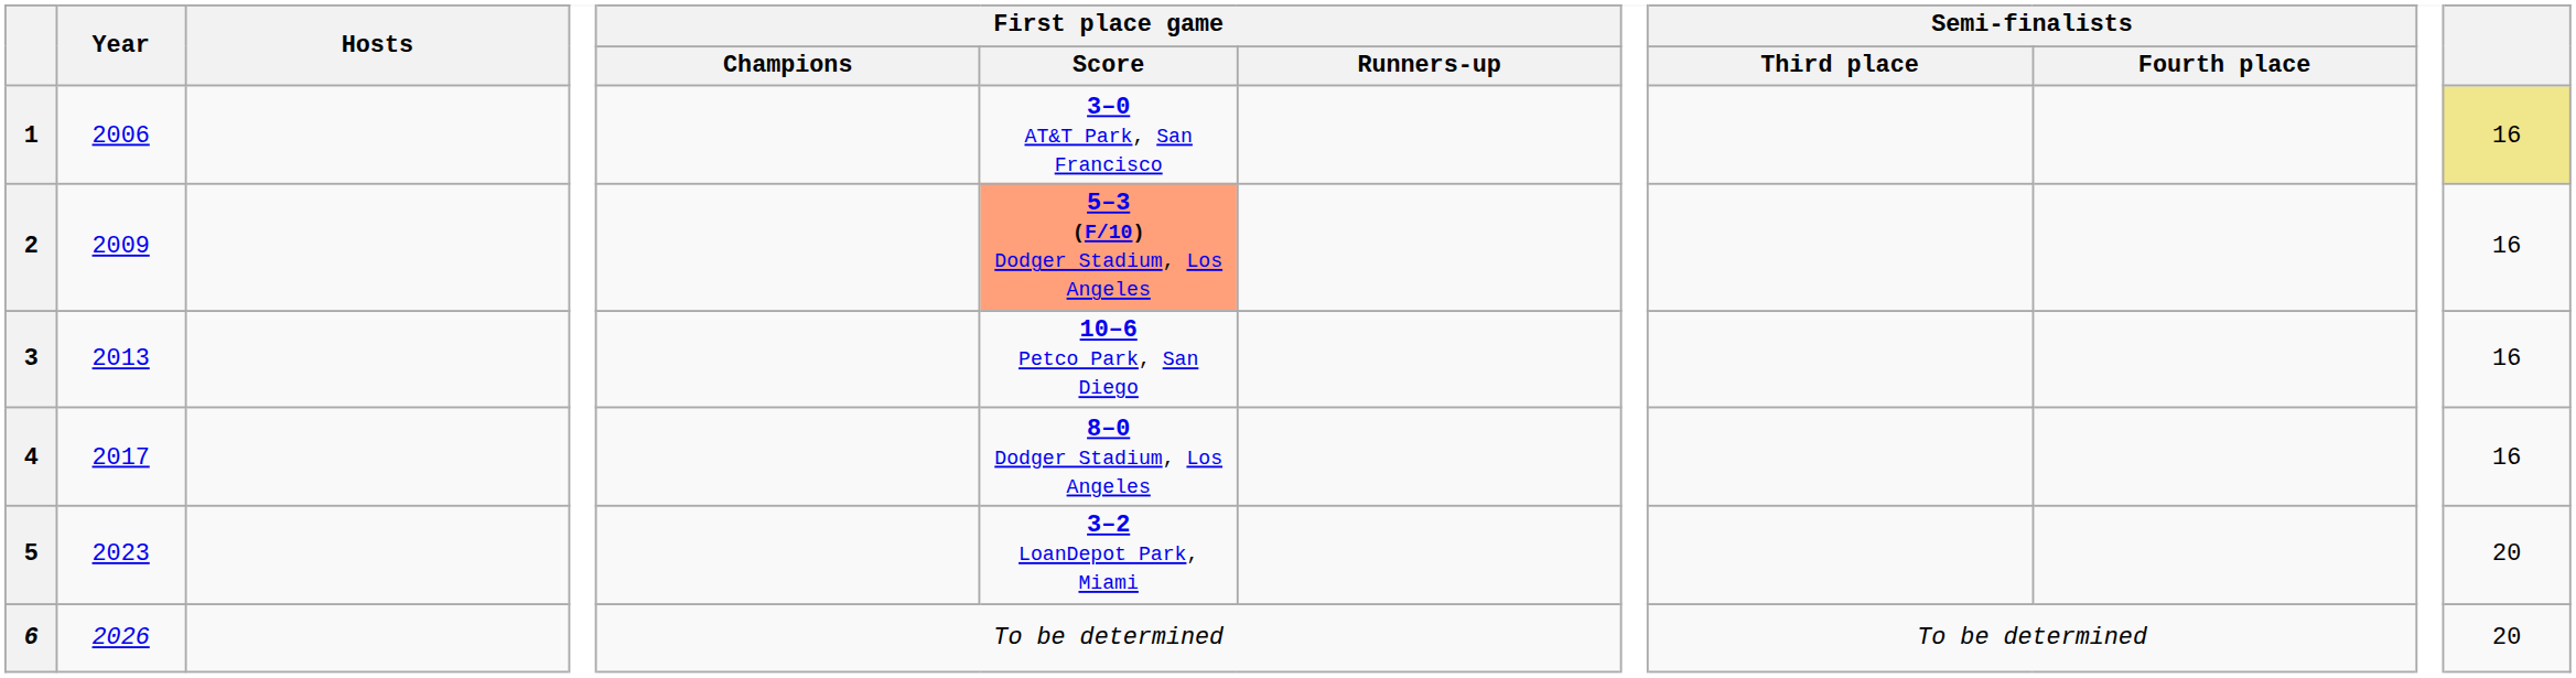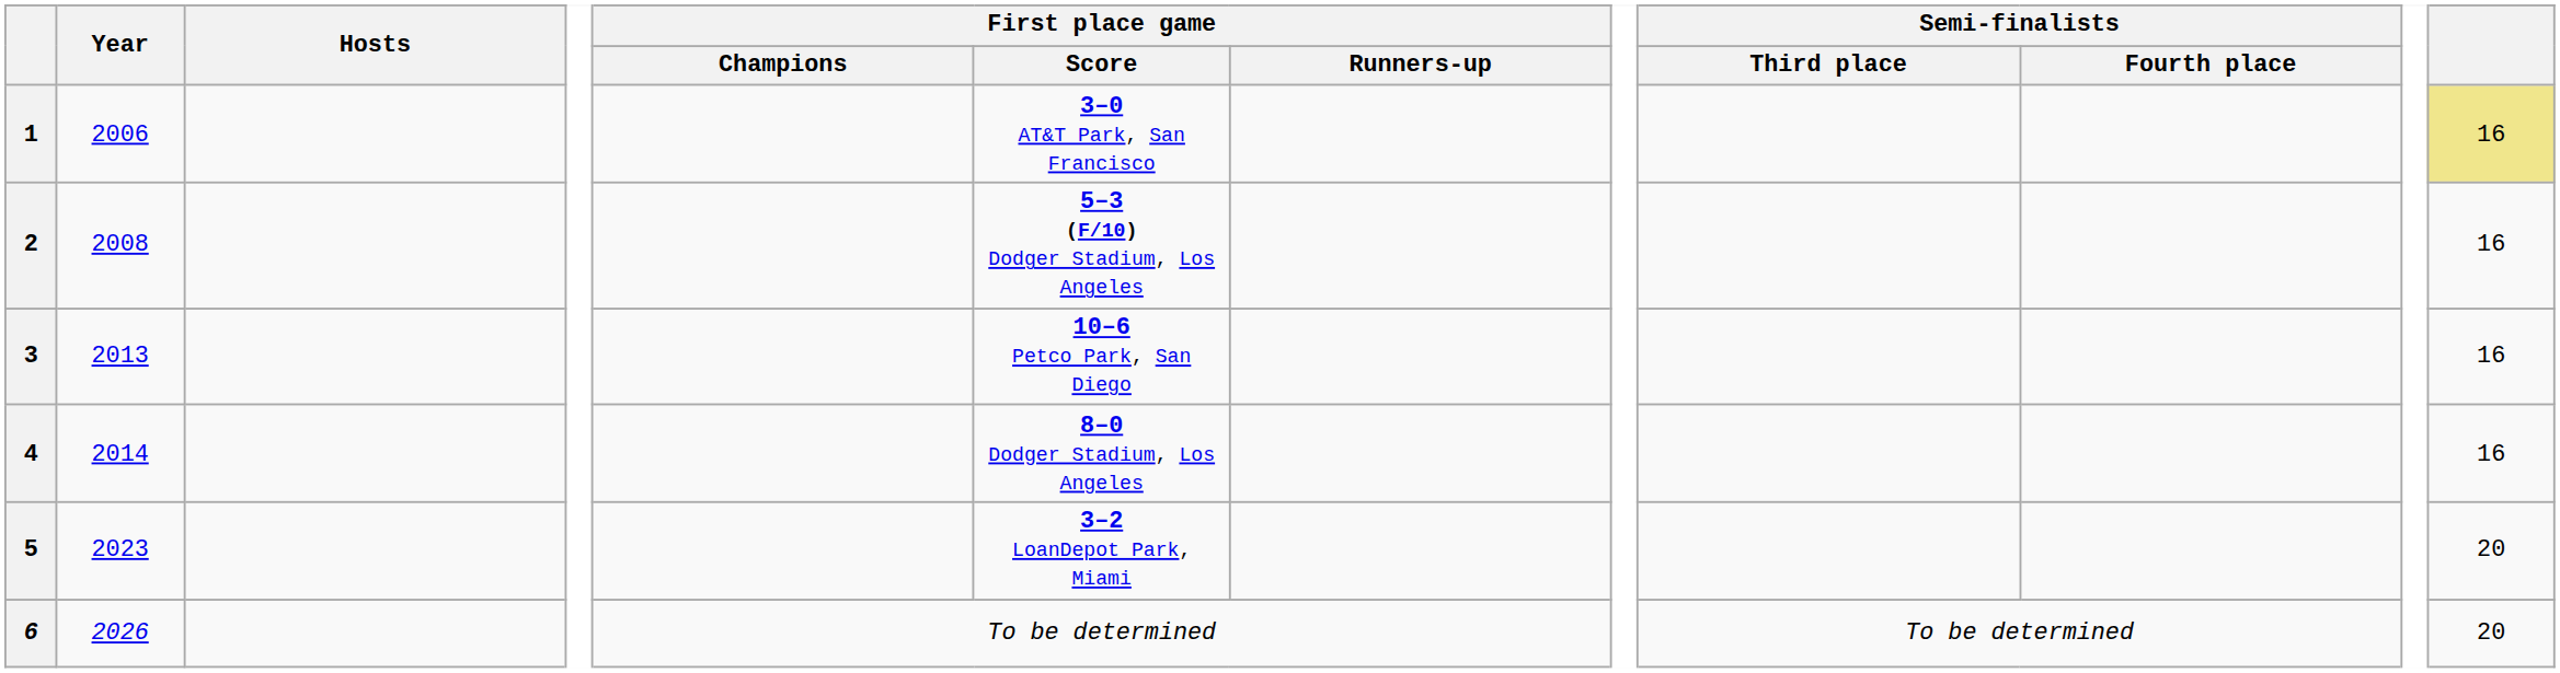2 | Year: 2009 -> 2008
2 | First place game / Score: lightsalmon background -> no background
4 | Year: 2017 -> 2014
